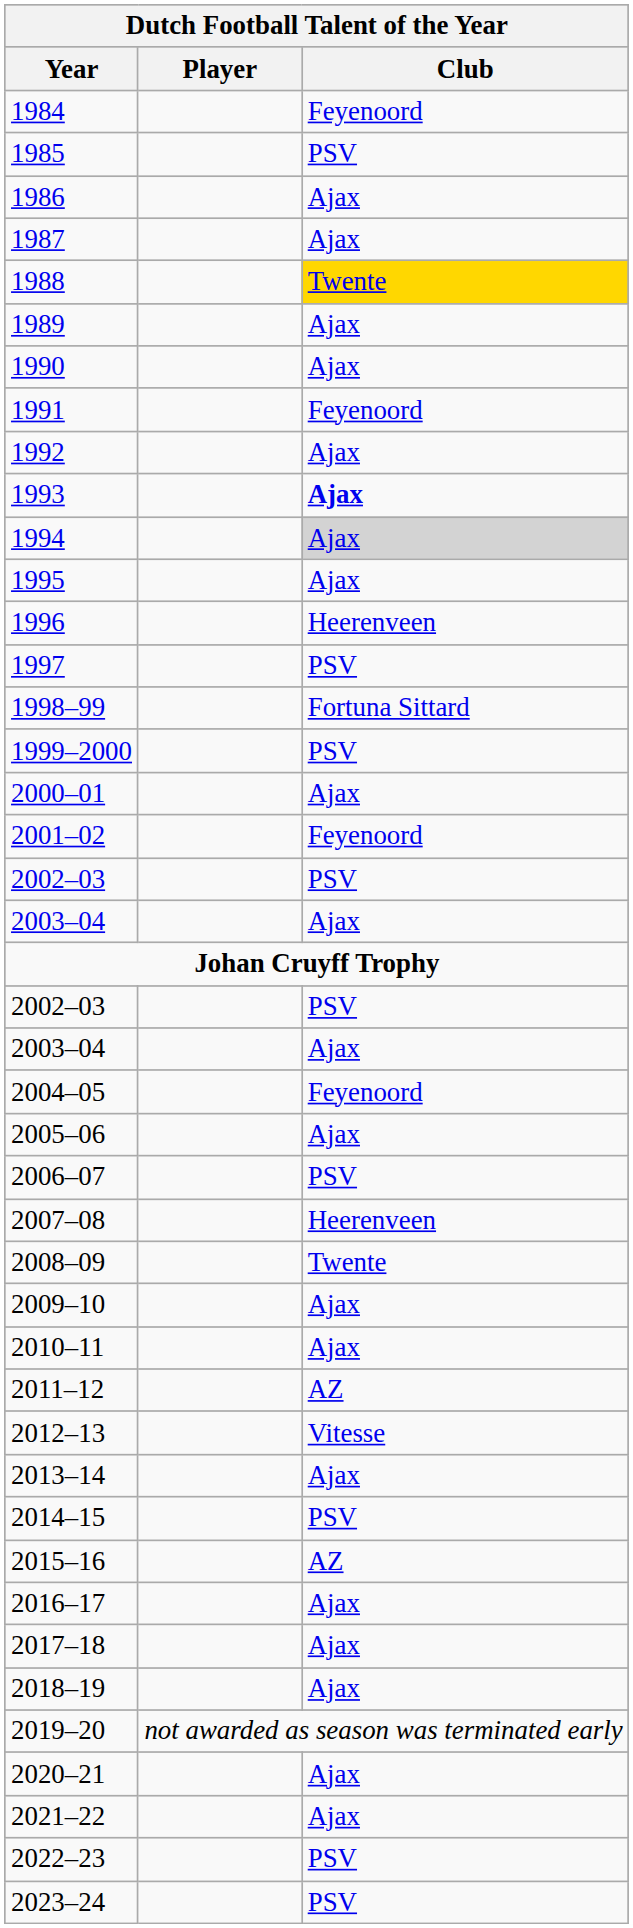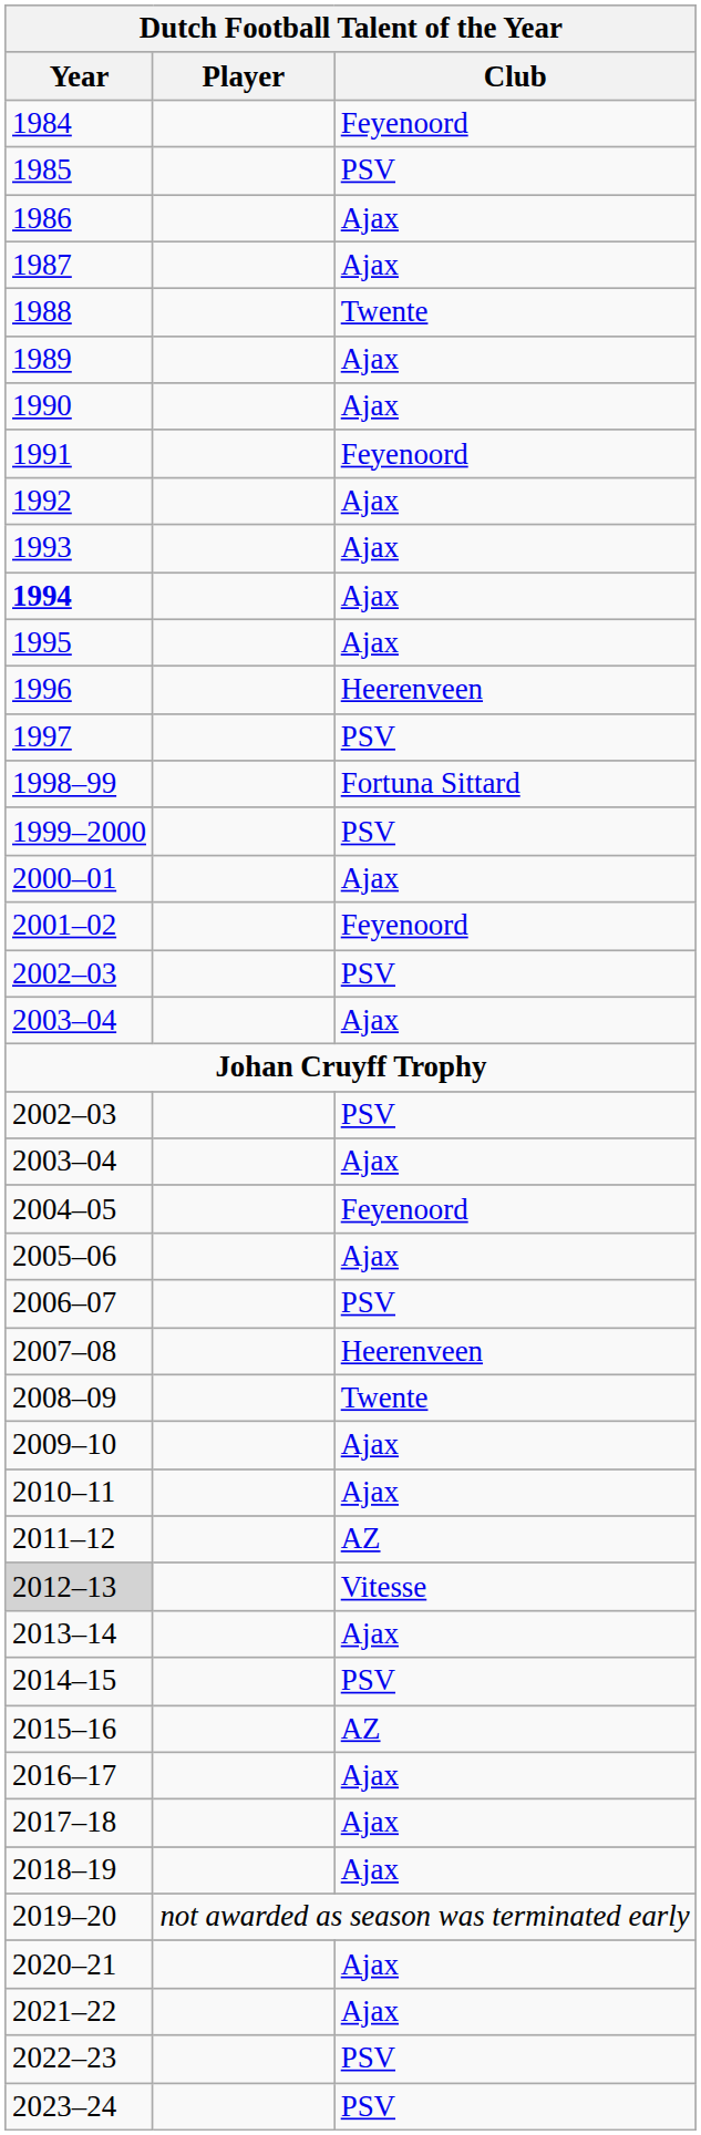1988 | Dutch Football Talent of the Year / Club: gold background -> no background
1993 | Dutch Football Talent of the Year / Club: bold -> normal
1994 | Dutch Football Talent of the Year / Year: normal -> bold
1994 | Dutch Football Talent of the Year / Club: lightgrey background -> no background
2012–13 | Dutch Football Talent of the Year / Year: no background -> lightgrey background
